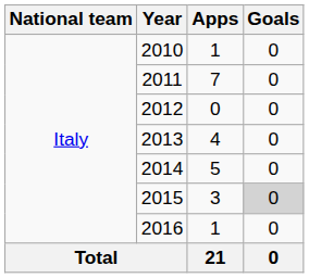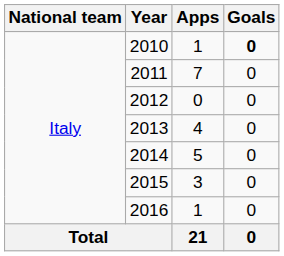2010 | Goals: normal -> bold
2015 | Goals: lightgrey background -> no background
